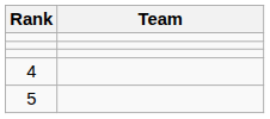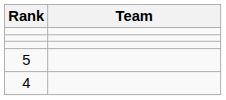row 5 | Rank: 4 -> 5
row 6 | Rank: 5 -> 4
